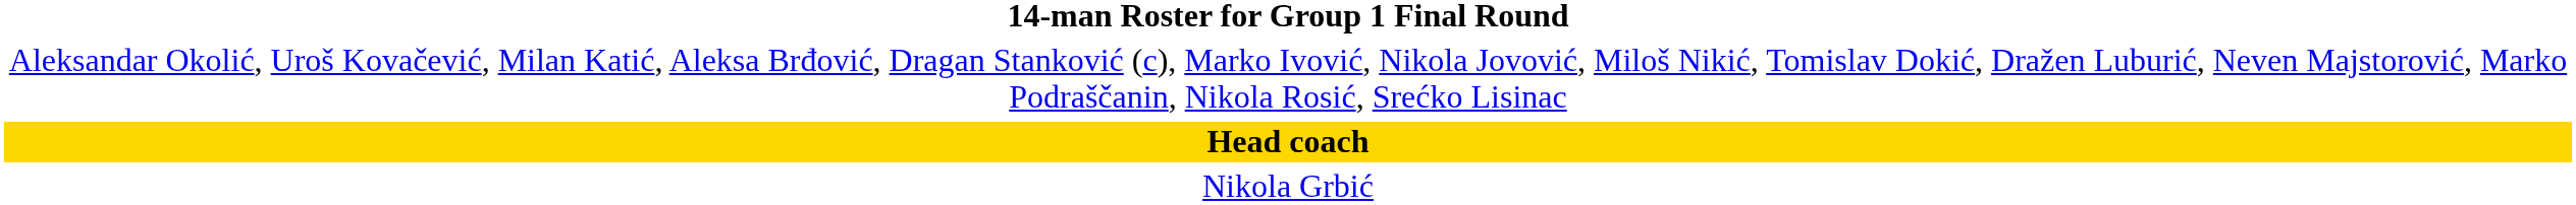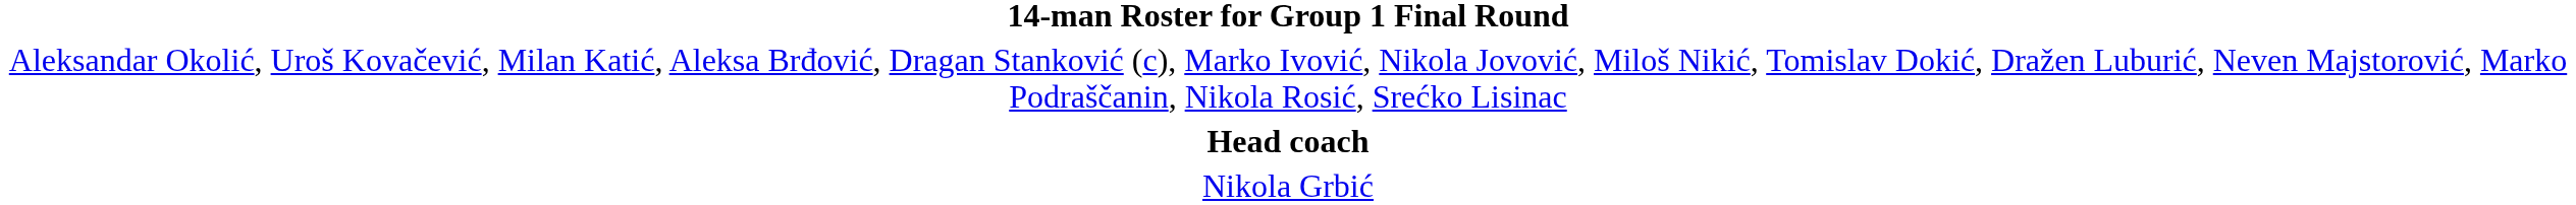row 3 | column 1: gold background -> no background
